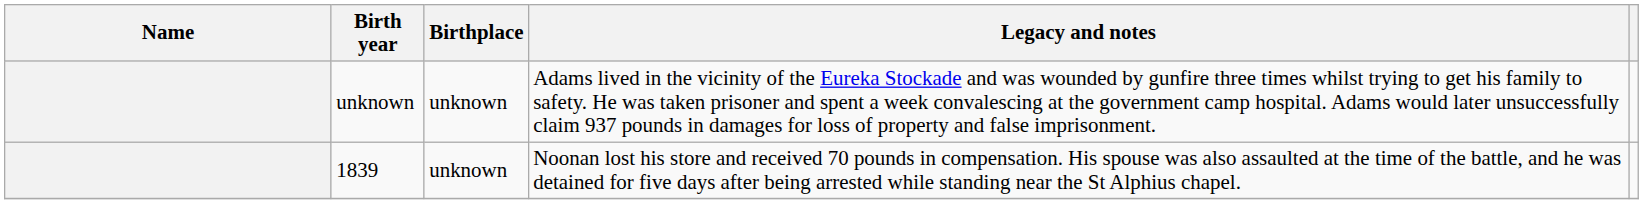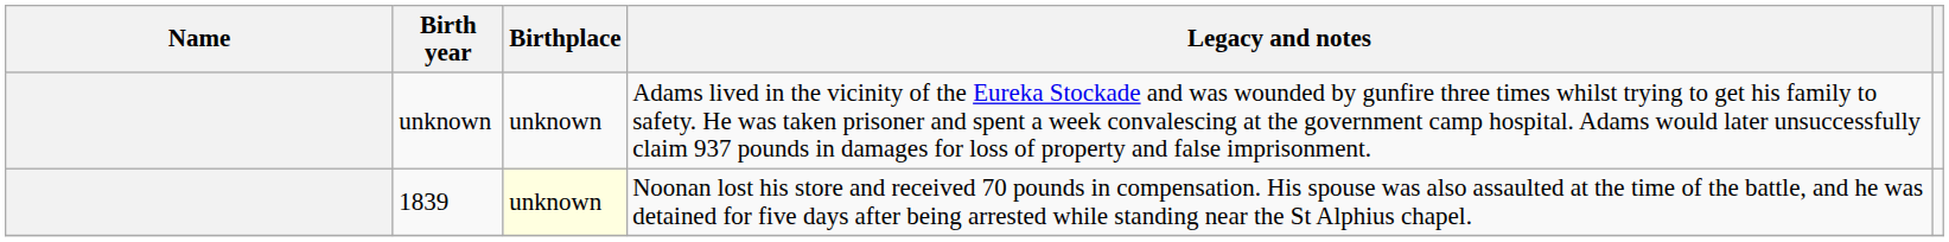1839 | Birthplace: no background -> lightyellow background
